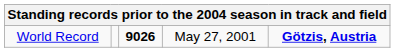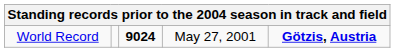World Record | column 3: 9026 -> 9024
